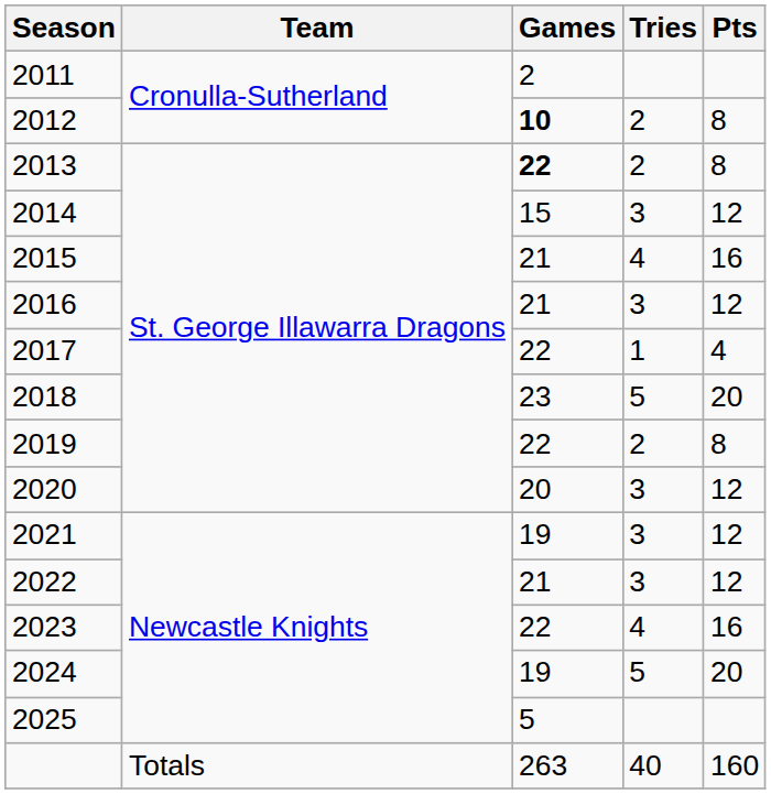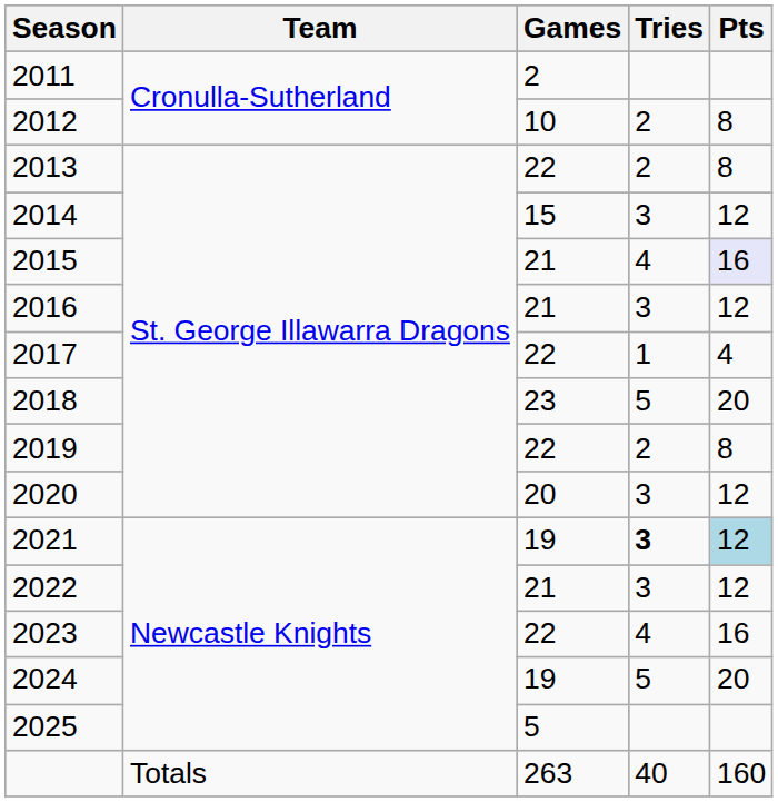2012 | Games: bold -> normal
2013 | Games: bold -> normal
2015 | Pts: no background -> lavender background
2021 | Tries: normal -> bold
2021 | Pts: no background -> lightblue background
